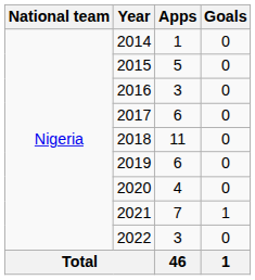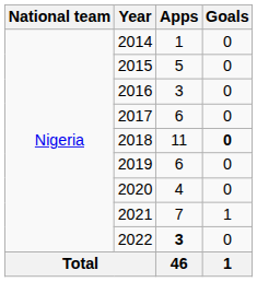2018 | Goals: normal -> bold
2022 | Apps: normal -> bold
